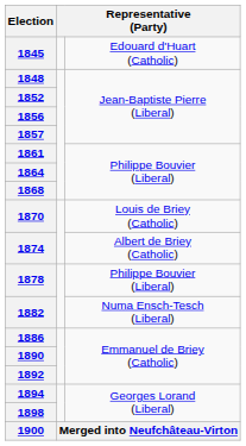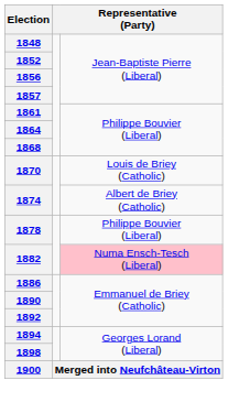- row: 1845 | Edouard d'Huart (Catholic)
1882 | column 3: no background -> pink background
